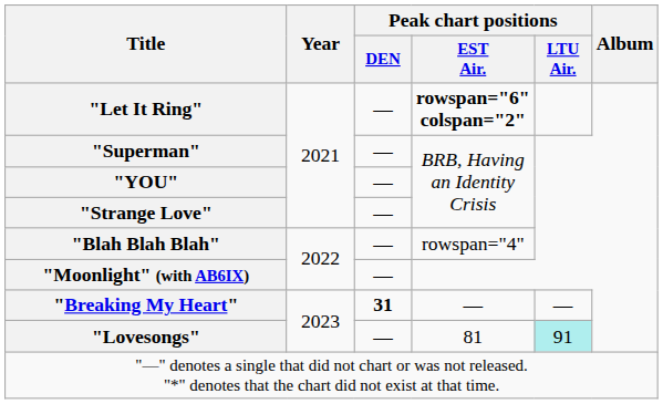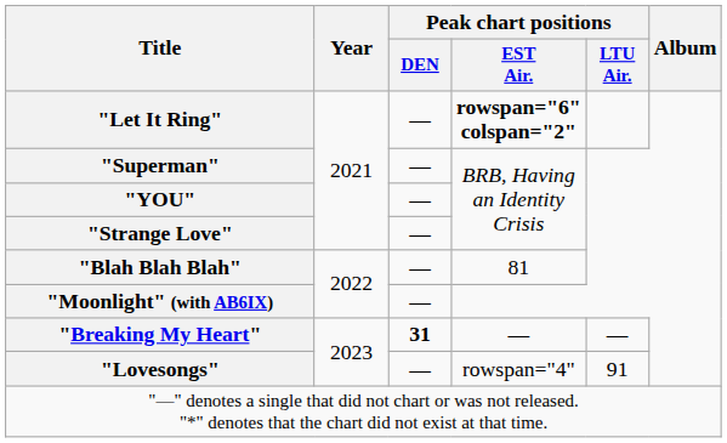"Blah Blah Blah" | Peak chart positions / EST Air.: rowspan="4" -> 81
"Lovesongs" | Peak chart positions / EST Air.: 81 -> rowspan="4"
"Lovesongs" | Peak chart positions / LTU Air.: paleturquoise background -> no background
